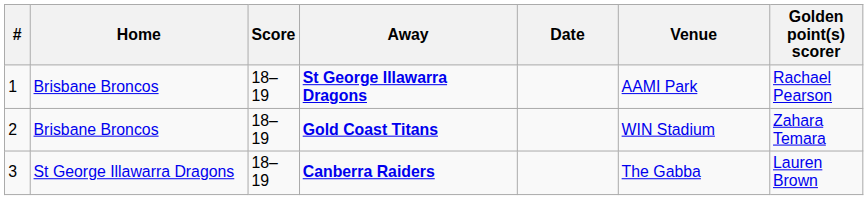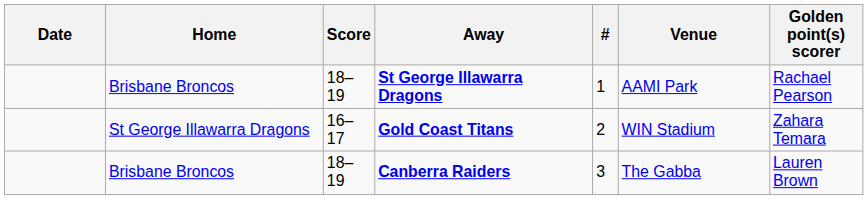columns swapped: # <-> Date
Gold Coast Titans | Home: Brisbane Broncos -> St George Illawarra Dragons
Gold Coast Titans | Score: 18–19 -> 16–17
Canberra Raiders | Home: St George Illawarra Dragons -> Brisbane Broncos
